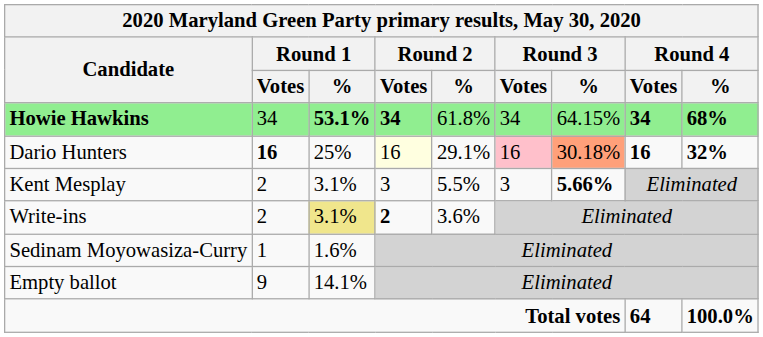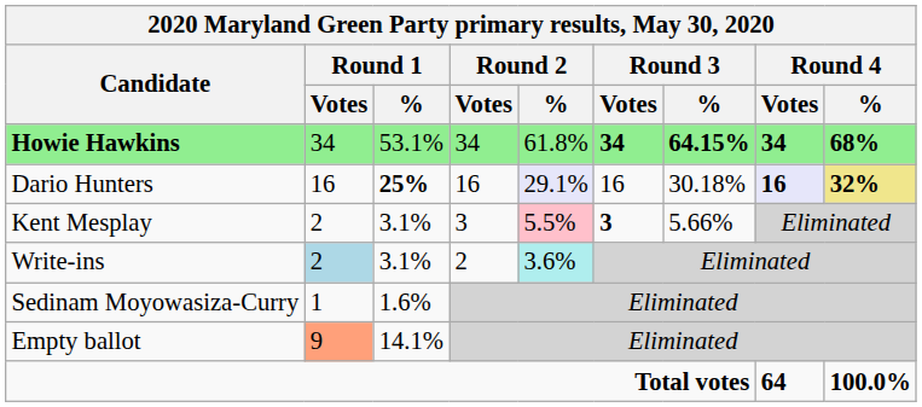Howie Hawkins | Round 1 / %: bold -> normal
Howie Hawkins | Round 2 / Votes: bold -> normal
Howie Hawkins | Round 3 / Votes: normal -> bold
Howie Hawkins | Round 3 / %: normal -> bold
Dario Hunters | Round 1 / Votes: bold -> normal
Dario Hunters | Round 1 / %: normal -> bold
Dario Hunters | Round 2 / Votes: lightyellow background -> no background
Dario Hunters | Round 2 / %: no background -> lavender background
Dario Hunters | Round 3 / Votes: pink background -> no background
Dario Hunters | Round 3 / %: lightsalmon background -> no background
Dario Hunters | Round 4 / Votes: no background -> lavender background
Dario Hunters | Round 4 / %: no background -> khaki background
Kent Mesplay | Round 2 / %: no background -> pink background
Kent Mesplay | Round 3 / Votes: normal -> bold
Kent Mesplay | Round 3 / %: bold -> normal
Write-ins | Round 1 / Votes: no background -> lightblue background
Write-ins | Round 1 / %: khaki background -> no background
Write-ins | Round 2 / Votes: bold -> normal
Write-ins | Round 2 / %: no background -> paleturquoise background
Empty ballot | Round 1 / Votes: no background -> lightsalmon background
